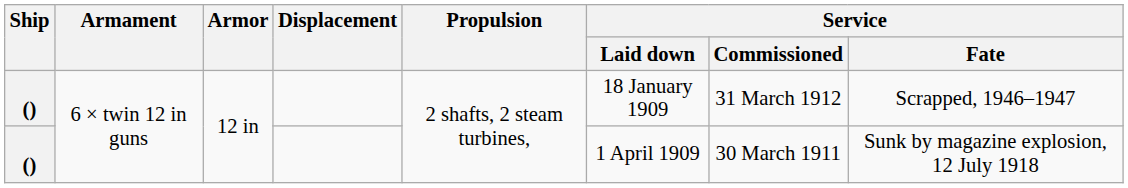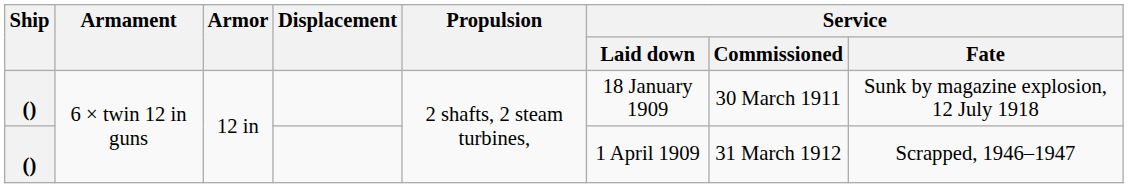row 3 | Service / Commissioned: 31 March 1912 -> 30 March 1911
row 3 | Service / Fate: Scrapped, 1946–1947 -> Sunk by magazine explosion, 12 July 1918
row 4 | Service / Commissioned: 30 March 1911 -> 31 March 1912
row 4 | Service / Fate: Sunk by magazine explosion, 12 July 1918 -> Scrapped, 1946–1947
